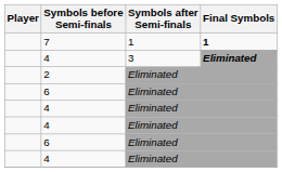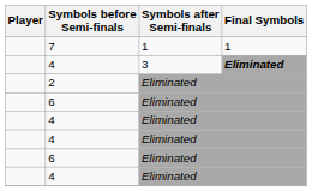7 | Final Symbols: bold -> normal
